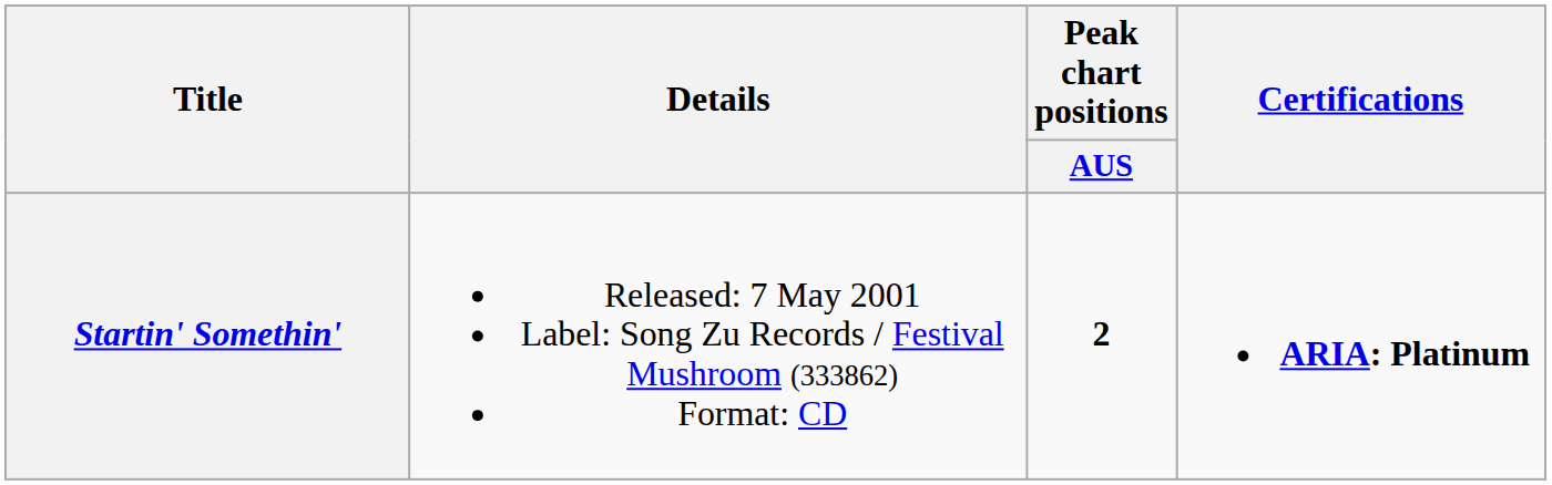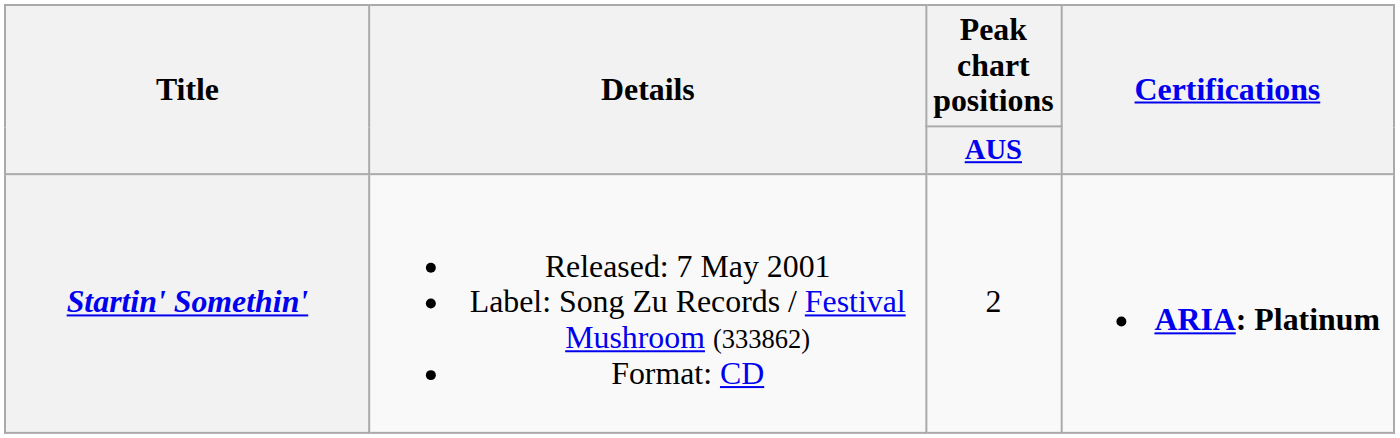Startin' Somethin' | Peak chart positions / AUS: bold -> normal
